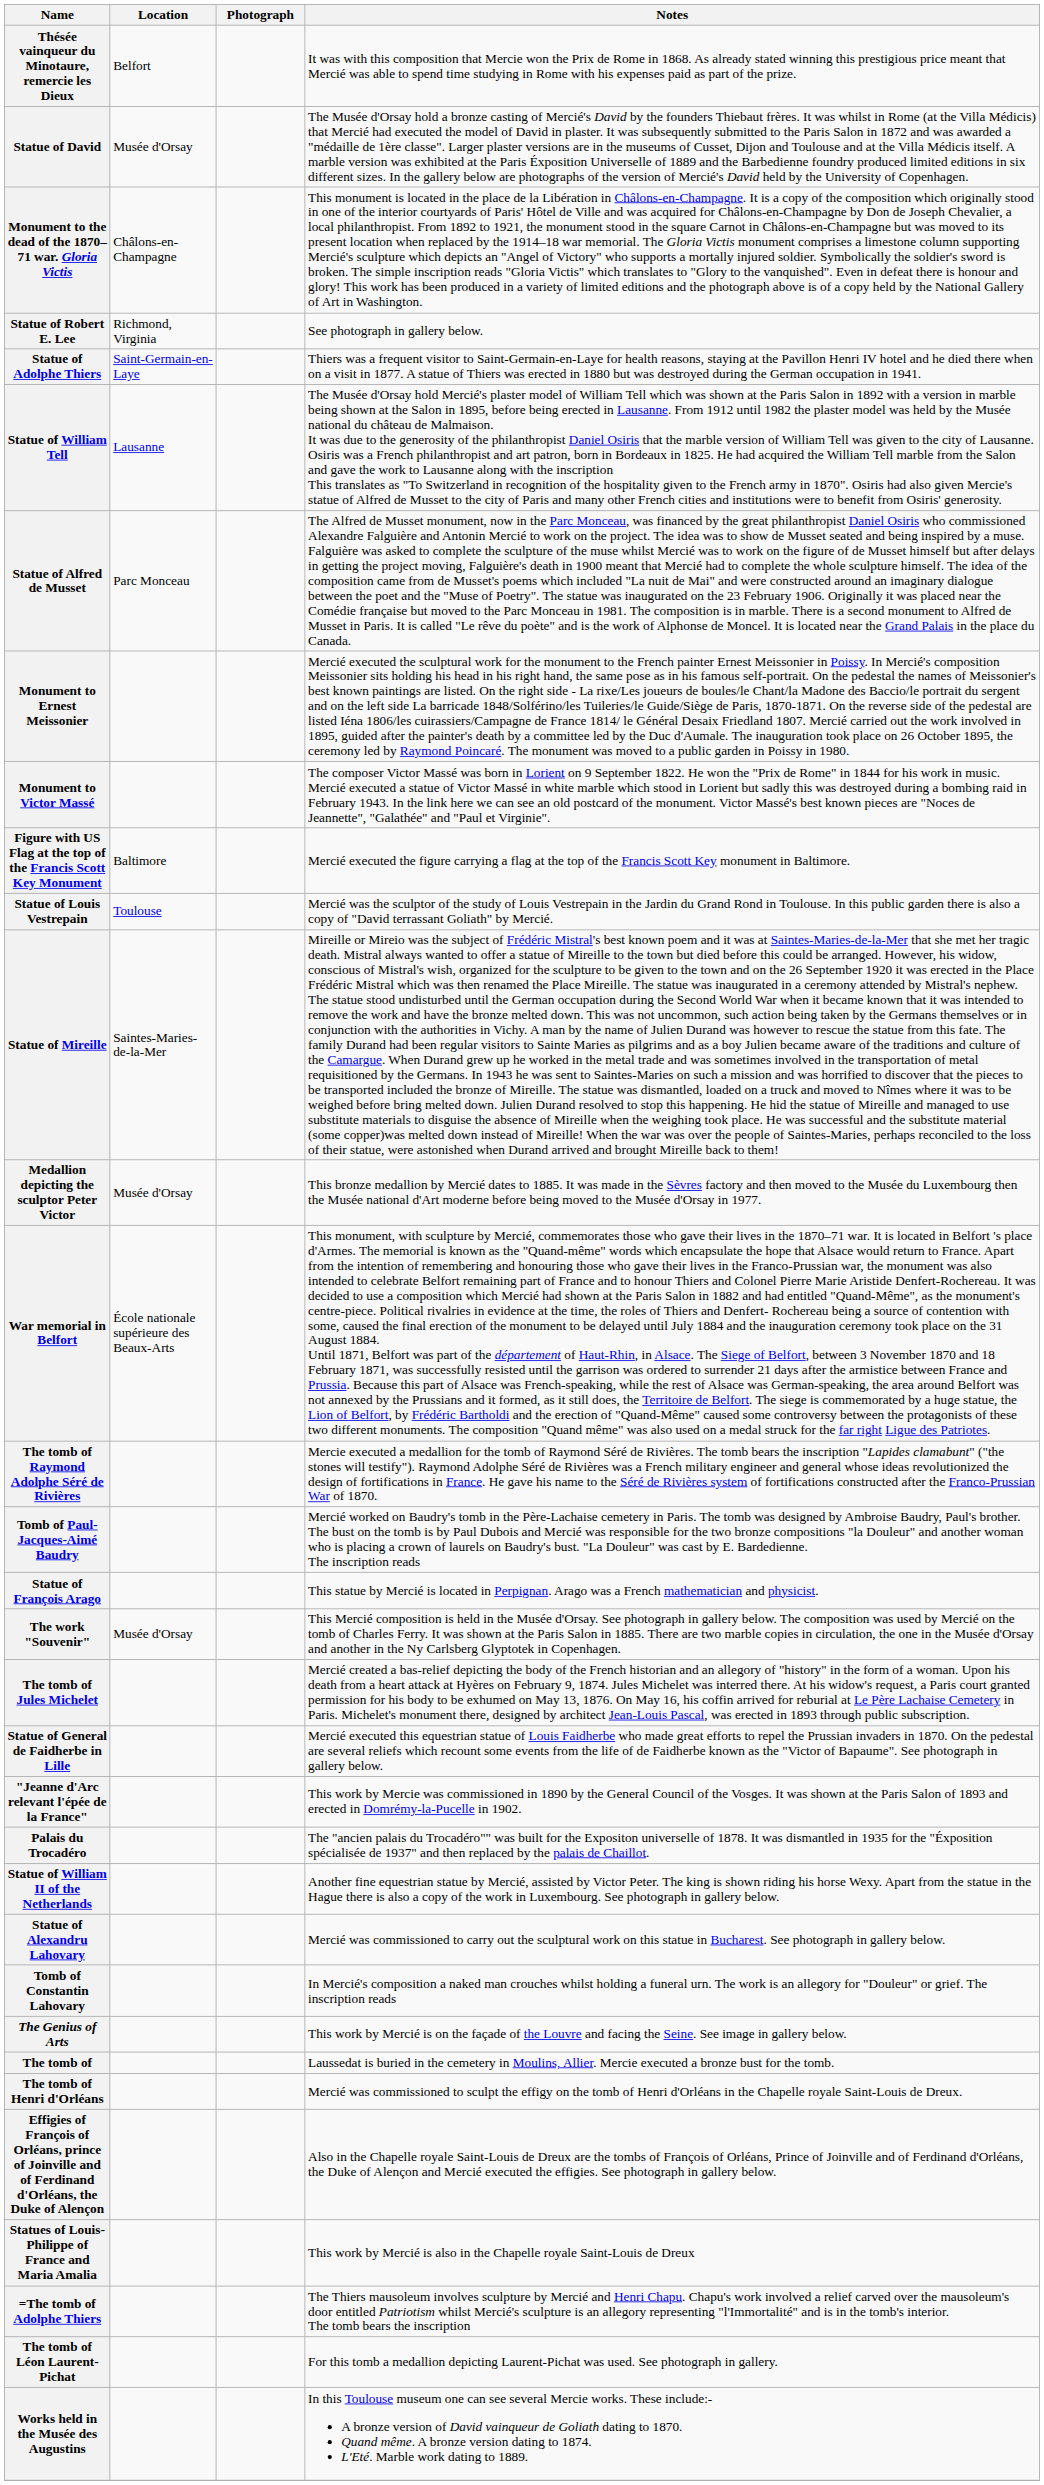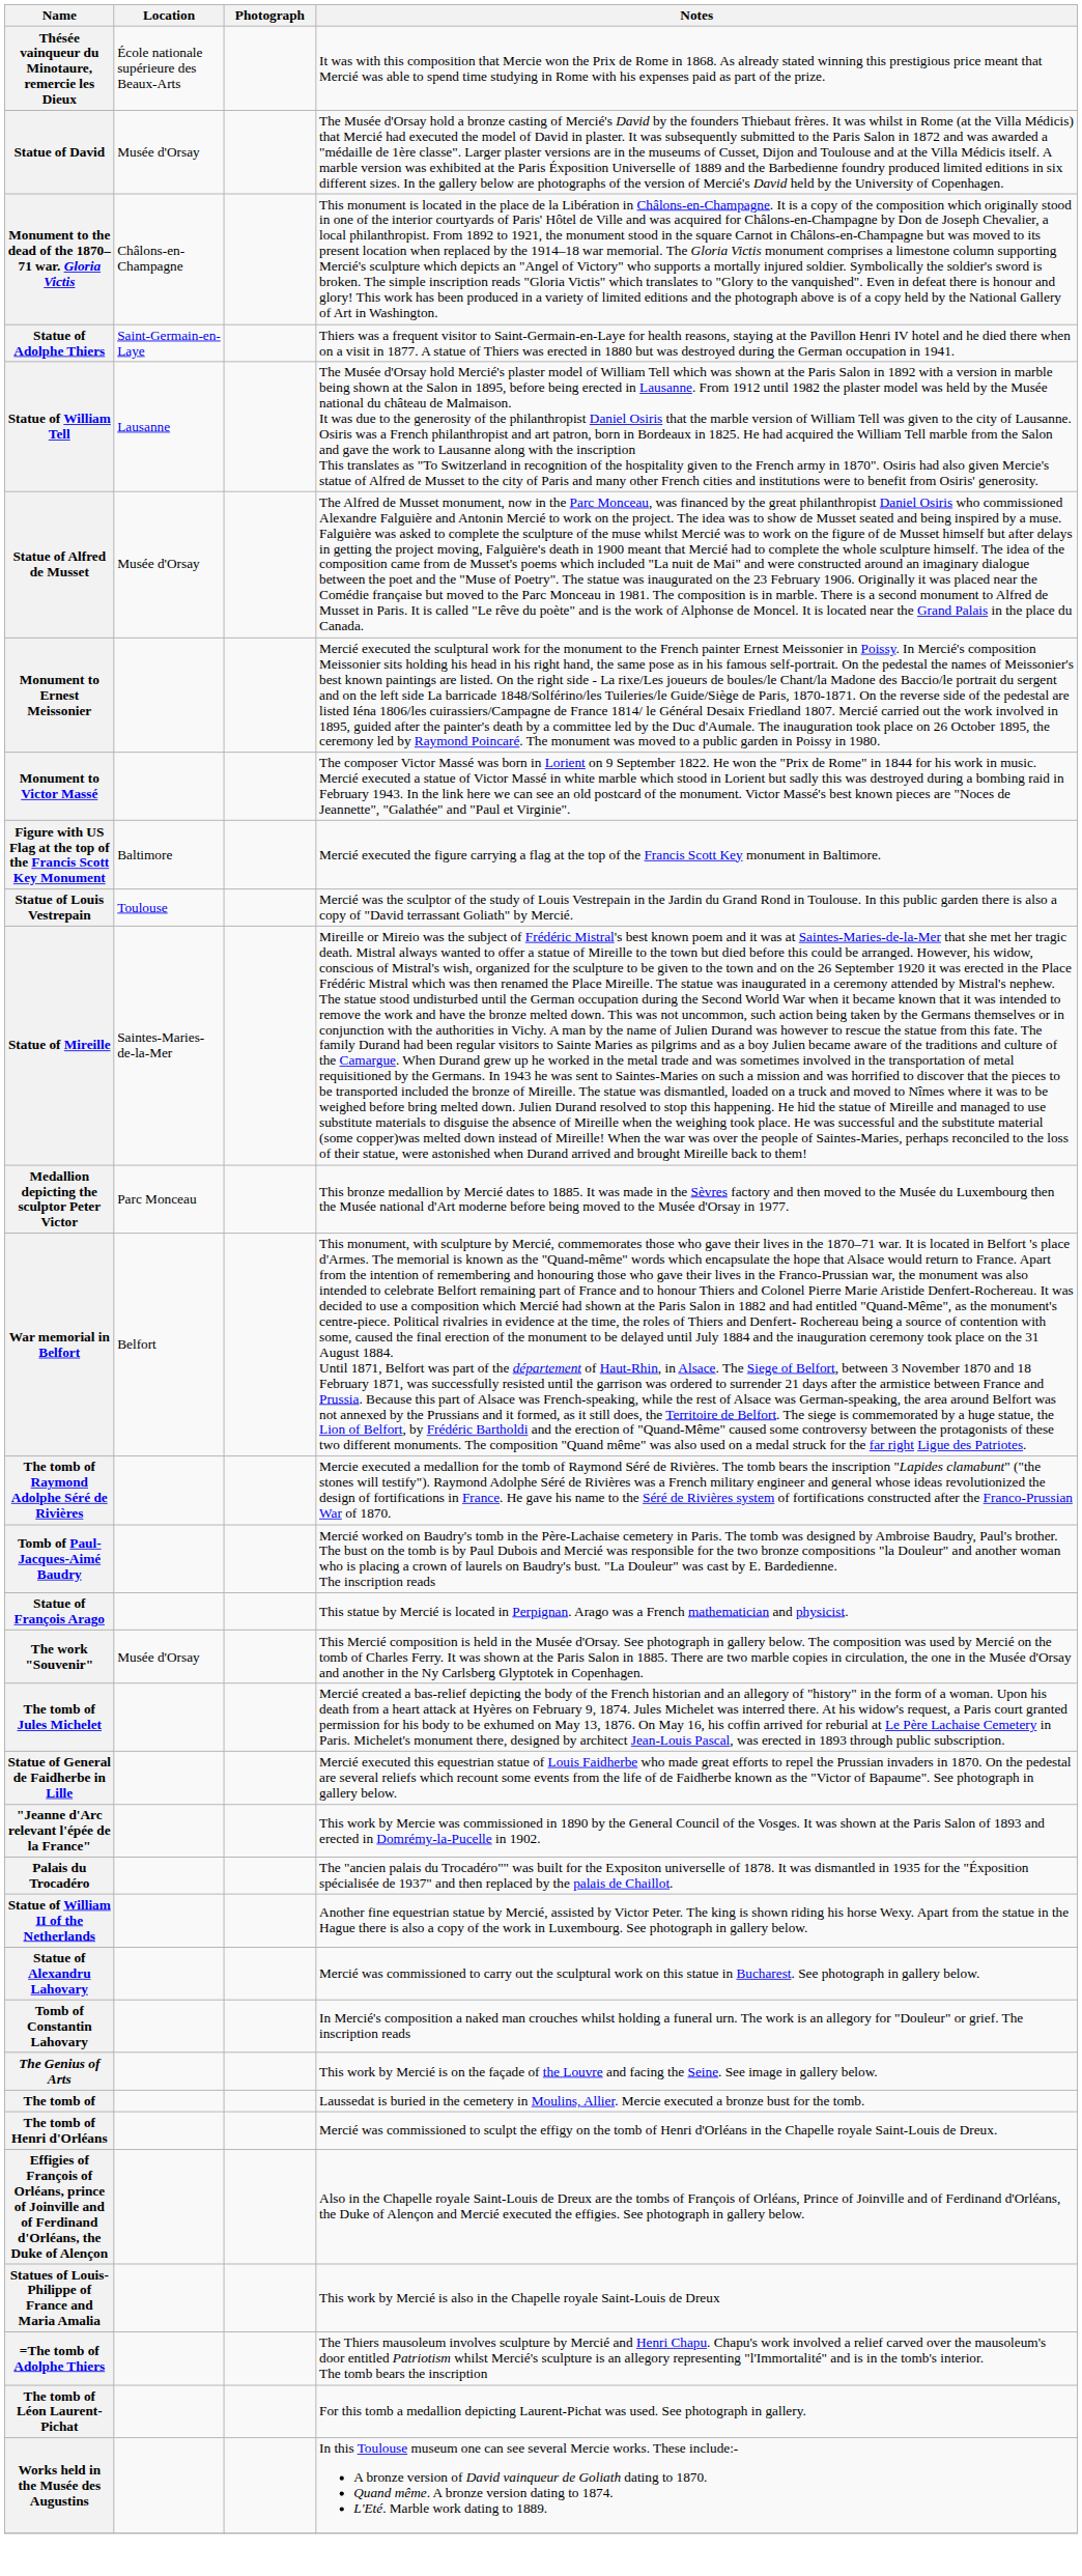Thésée vainqueur du Minotaure, remercie les Dieux | Location: Belfort -> École nationale supérieure des Beaux-Arts
- row: Statue of Robert E. Lee | Richmond, Virginia | See photograph in gallery below.
Statue of Alfred de Musset | Location: Parc Monceau -> Musée d'Orsay
Medallion depicting the sculptor Peter Victor | Location: Musée d'Orsay -> Parc Monceau
War memorial in Belfort | Location: École nationale supérieure des Beaux-Arts -> Belfort
